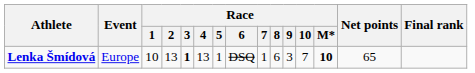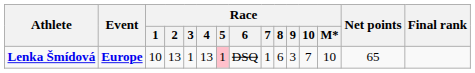Lenka Šmídová | Event: normal -> bold
Lenka Šmídová | Race / 3: bold -> normal
Lenka Šmídová | Race / 5: no background -> pink background
Lenka Šmídová | Race / M*: bold -> normal
